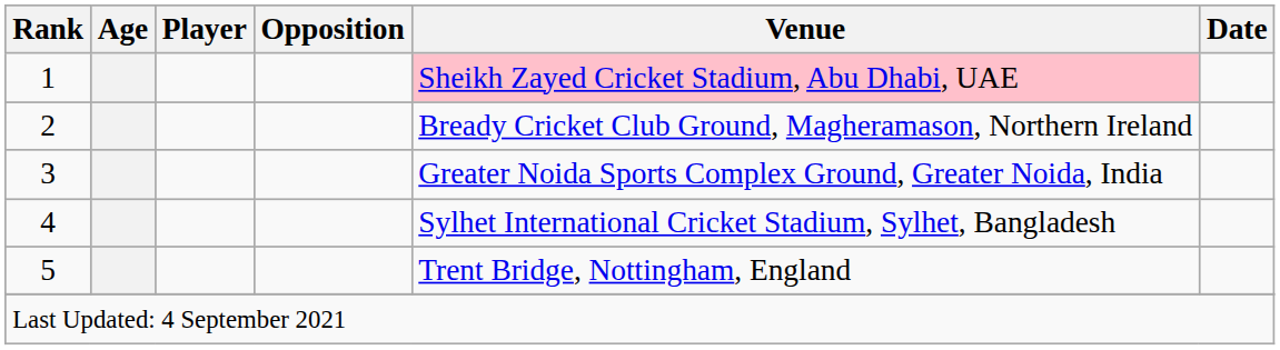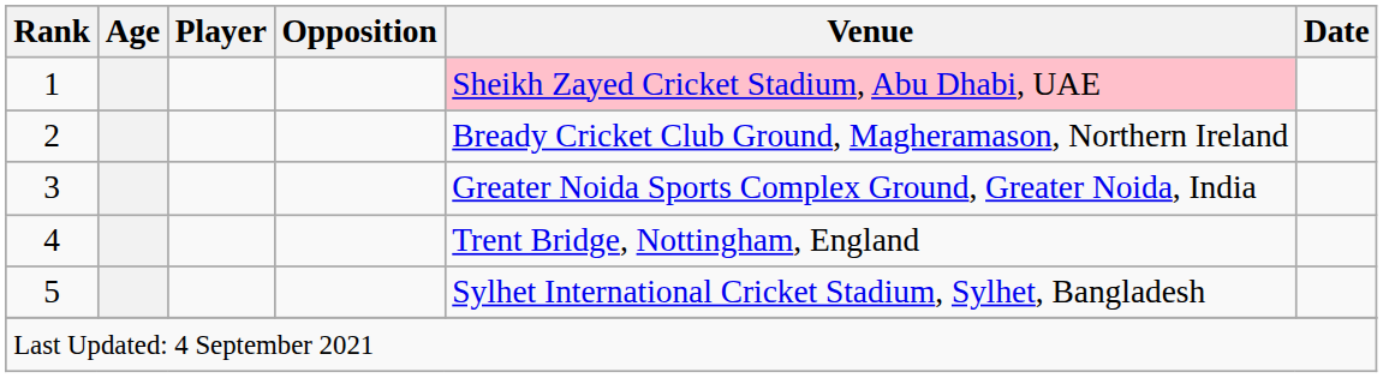4 | Venue: Sylhet International Cricket Stadium, Sylhet, Bangladesh -> Trent Bridge, Nottingham, England
5 | Venue: Trent Bridge, Nottingham, England -> Sylhet International Cricket Stadium, Sylhet, Bangladesh
